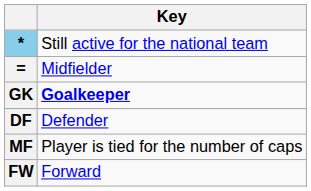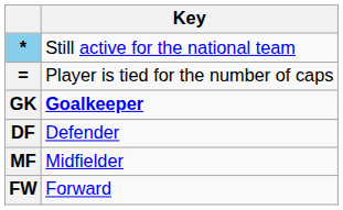= | Key: Midfielder -> Player is tied for the number of caps
MF | Key: Player is tied for the number of caps -> Midfielder
